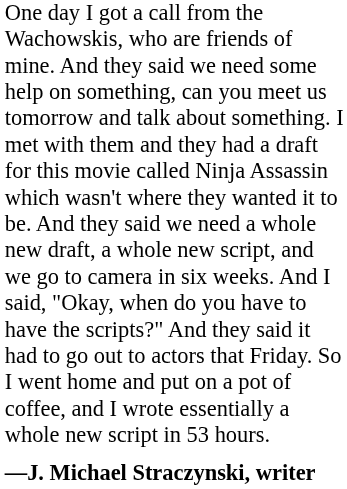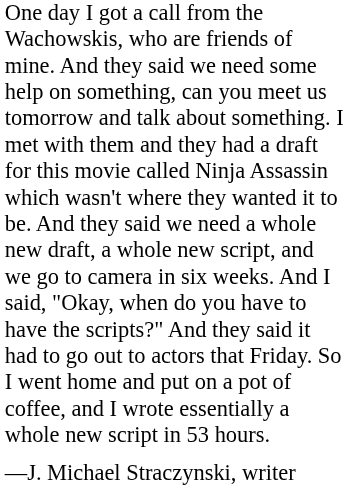row 2 | column 1: bold -> normal
